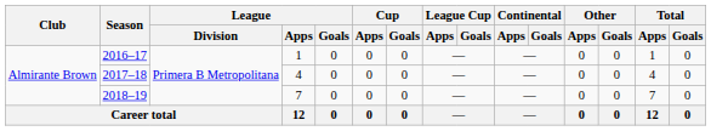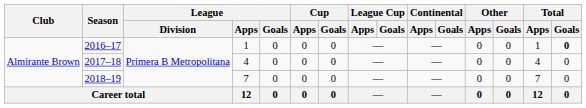2016–17 | Total / Goals: normal -> bold
